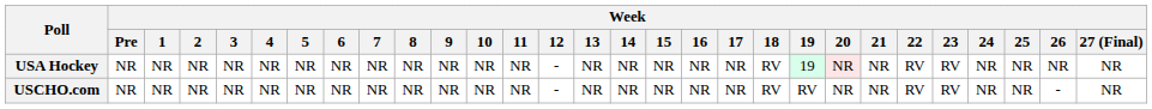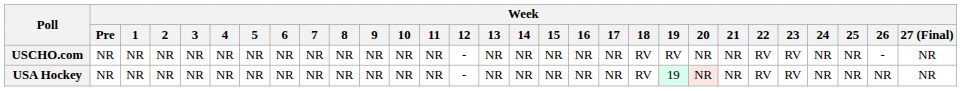rows swapped: USCHO.com <-> USA Hockey
